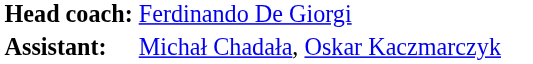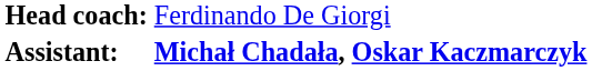Assistant: | column 2: normal -> bold
